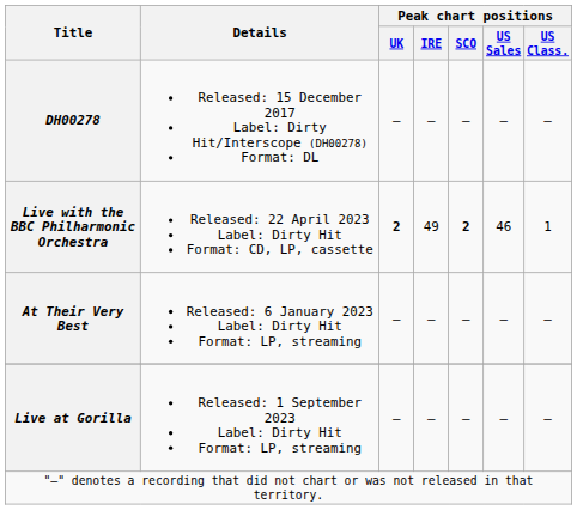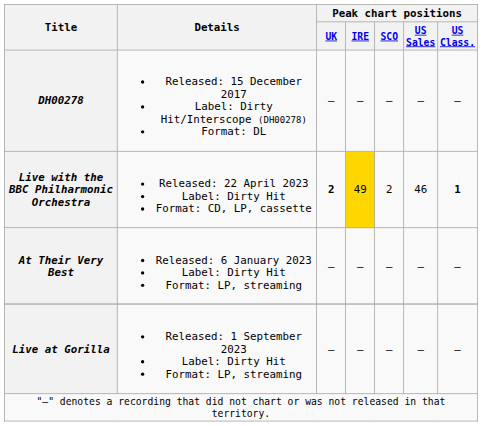Live with the BBC Philharmonic Orchestra | Peak chart positions / IRE: no background -> gold background
Live with the BBC Philharmonic Orchestra | Peak chart positions / SCO: bold -> normal
Live with the BBC Philharmonic Orchestra | Peak chart positions / US Class.: normal -> bold
